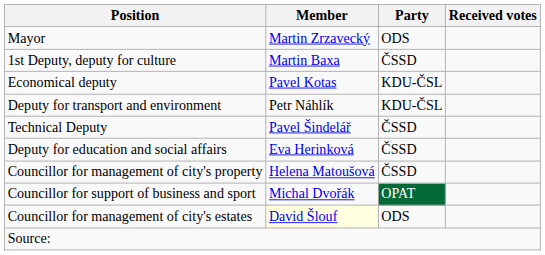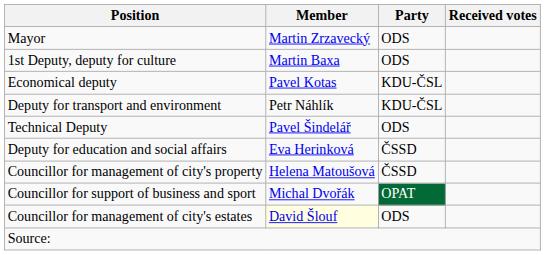1st Deputy, deputy for culture | Party: ČSSD -> ODS
Technical Deputy | Party: ČSSD -> ODS
